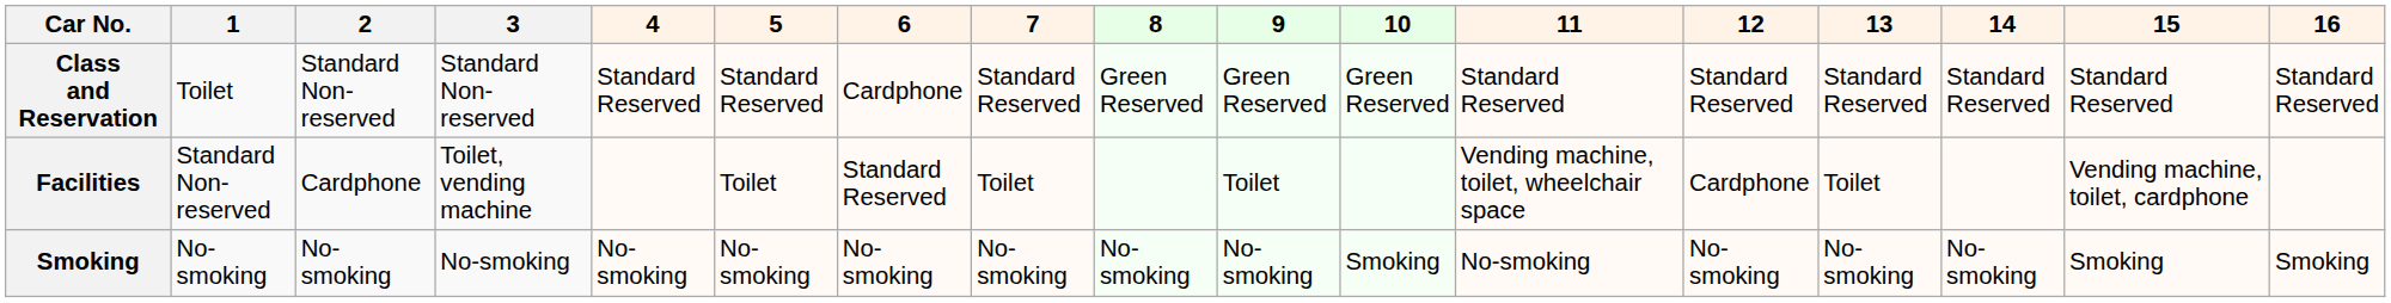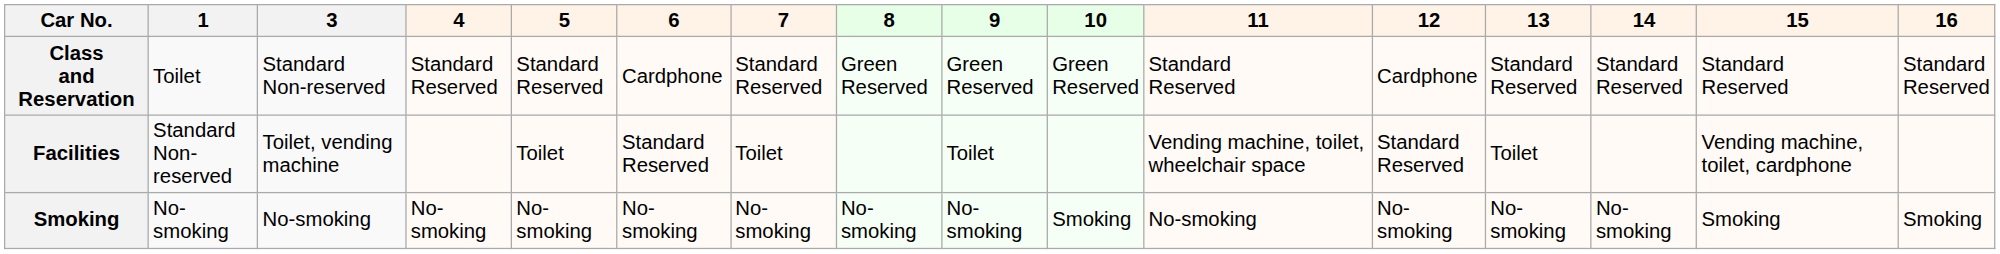- column: 2 | Standard Non-reserved | Cardphone | No-smoking
Class and Reservation | 12: Standard Reserved -> Cardphone
Facilities | 12: Cardphone -> Standard Reserved
